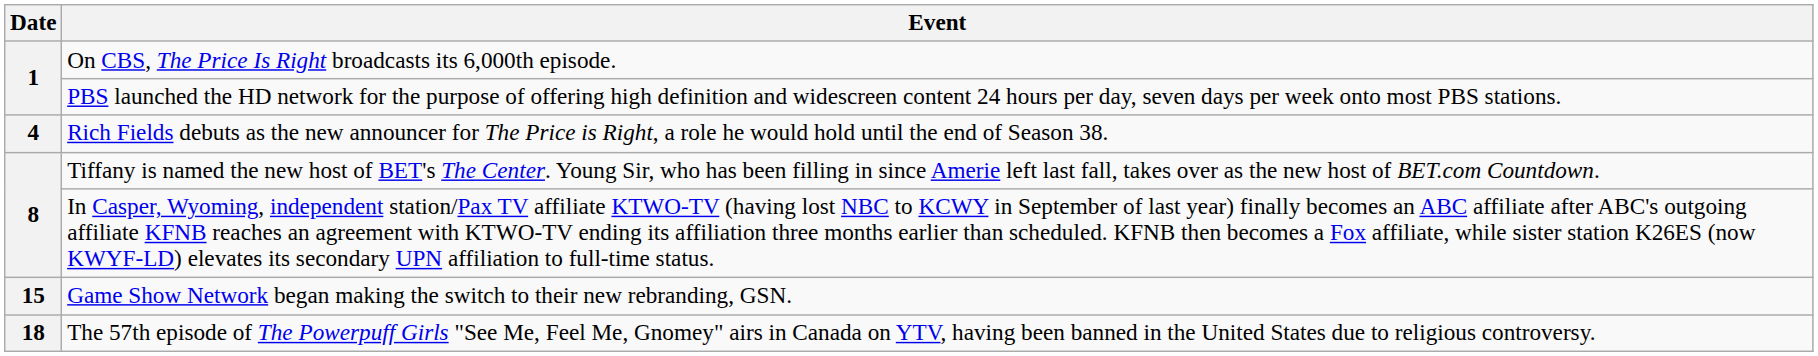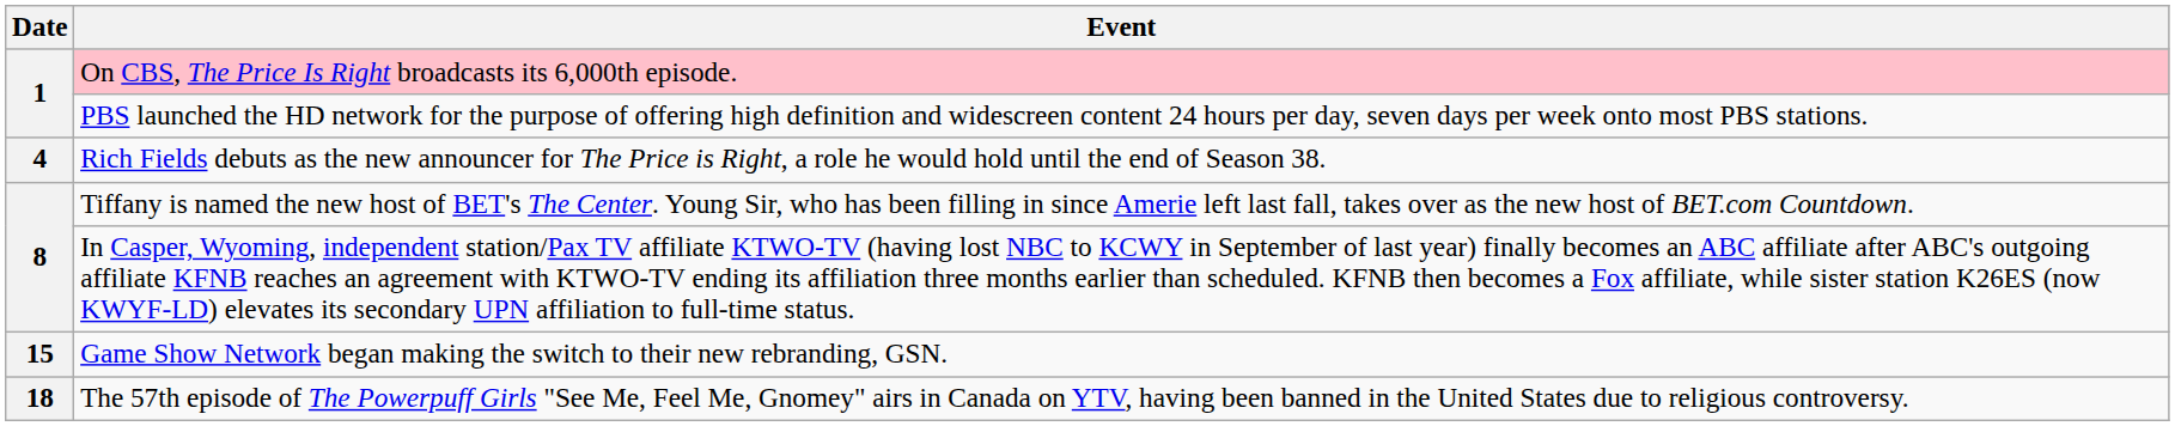On CBS, The Price Is Right broadcasts its 6,000th episode. | Event: no background -> pink background
